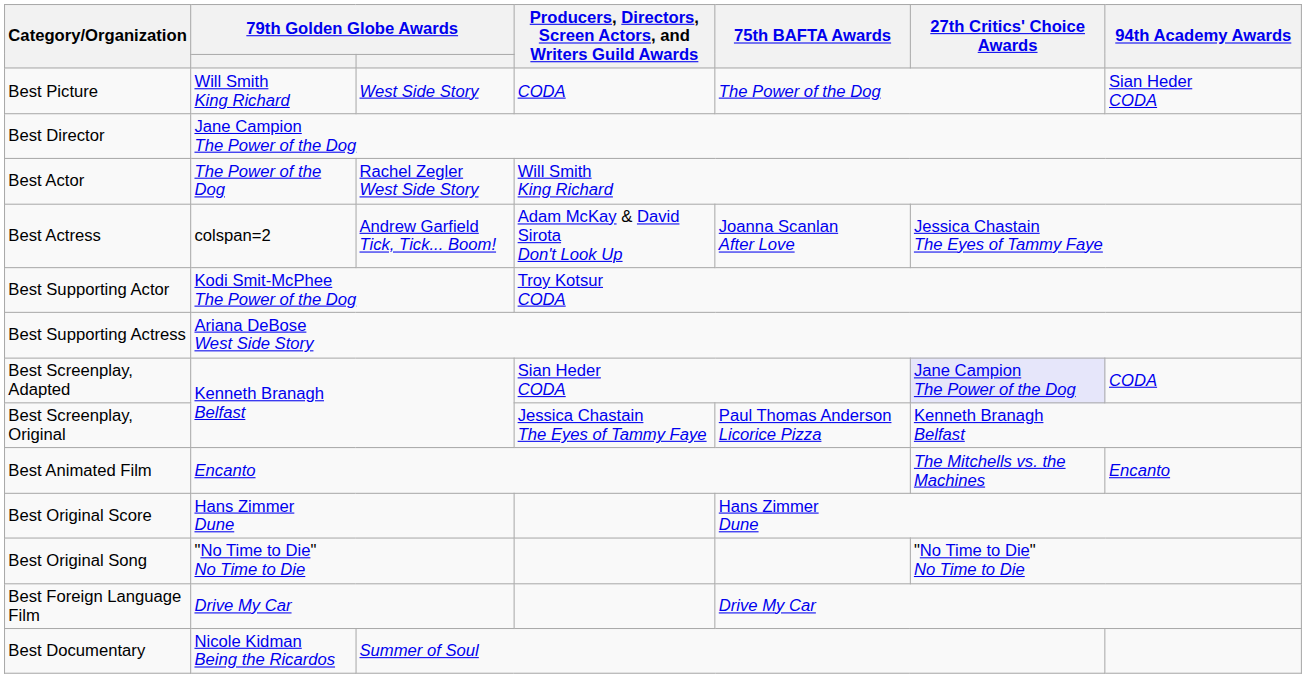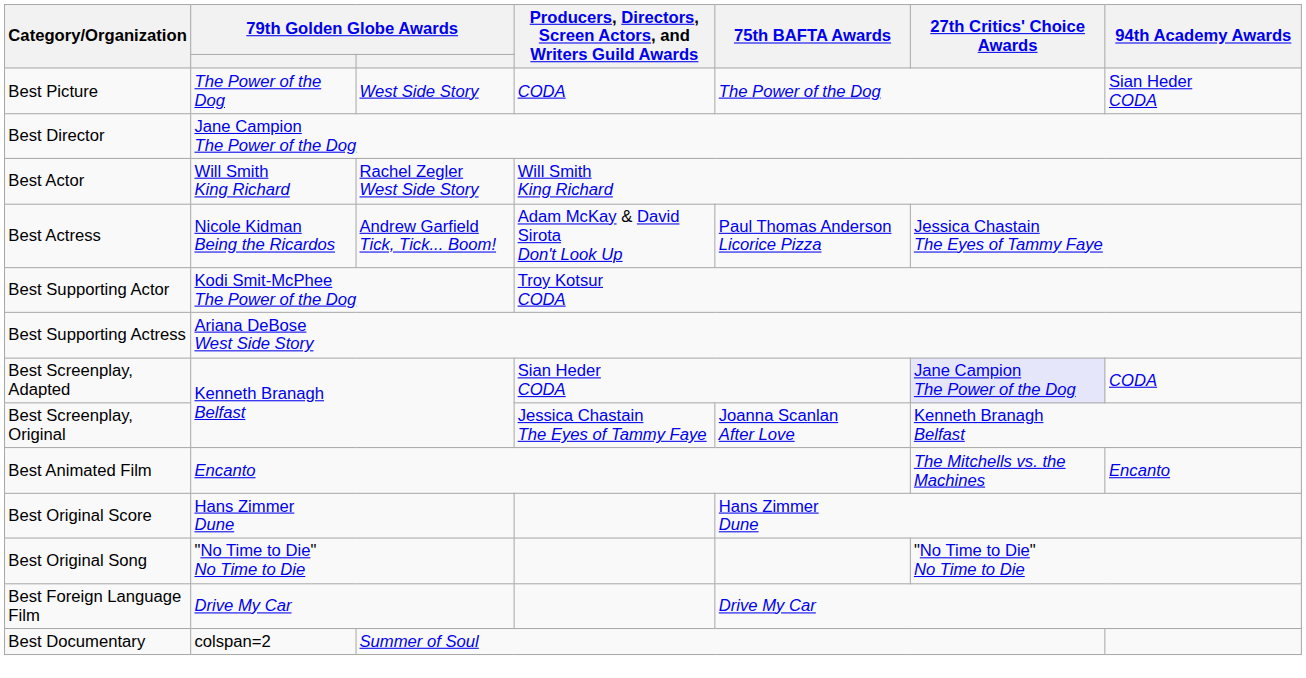Best Picture | column 2: Will Smith King Richard -> The Power of the Dog
Best Actor | column 2: The Power of the Dog -> Will Smith King Richard
Best Actress | column 2: colspan=2 -> Nicole Kidman Being the Ricardos
Best Actress | 75th BAFTA Awards: Joanna Scanlan After Love -> Paul Thomas Anderson Licorice Pizza
Best Screenplay, Original | 75th BAFTA Awards: Paul Thomas Anderson Licorice Pizza -> Joanna Scanlan After Love
Best Documentary | column 2: Nicole Kidman Being the Ricardos -> colspan=2
